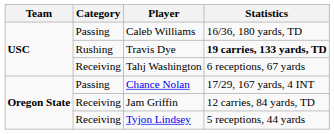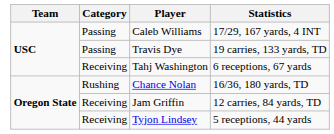Caleb Williams | Statistics: 16/36, 180 yards, TD -> 17/29, 167 yards, 4 INT
Travis Dye | Category: Rushing -> Passing
Travis Dye | Statistics: bold -> normal
Chance Nolan | Category: Passing -> Rushing
Chance Nolan | Statistics: 17/29, 167 yards, 4 INT -> 16/36, 180 yards, TD
